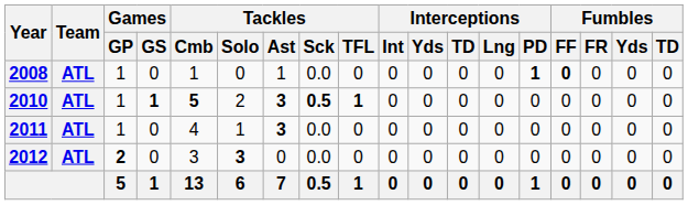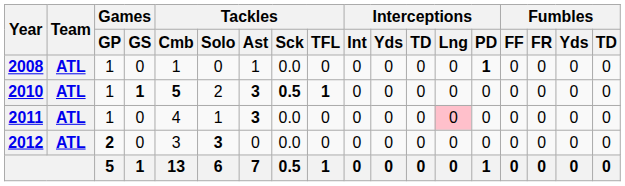2008 | Fumbles / FF: bold -> normal
2011 | Interceptions / Lng: no background -> pink background
